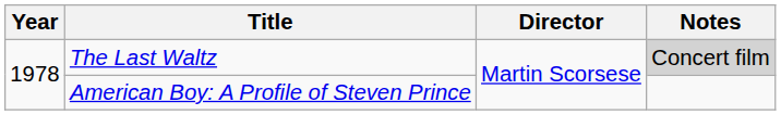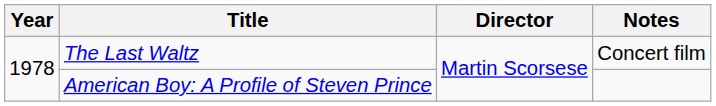The Last Waltz | Notes: lightgrey background -> no background
